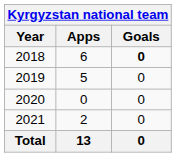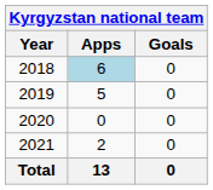2018 | Apps: no background -> lightblue background
2018 | Goals: bold -> normal
